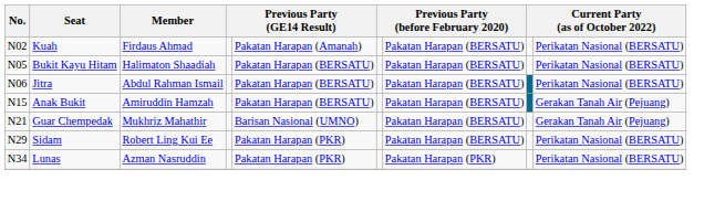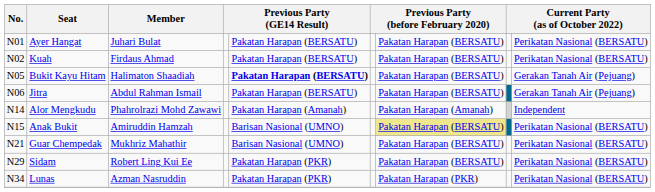+ row: N01 | Ayer Hangat | Juhari Bulat | Pakatan Harapan (BERSATU) | Pakatan Harapan (BERSATU) | Perikatan Nasional (BERSATU)
Kuah | column 5: Pakatan Harapan (Amanah) -> Pakatan Harapan (BERSATU)
Bukit Kayu Hitam | column 5: normal -> bold
Bukit Kayu Hitam | column 9: Perikatan Nasional (BERSATU) -> Gerakan Tanah Air (Pejuang)
Jitra | column 9: Perikatan Nasional (BERSATU) -> Gerakan Tanah Air (Pejuang)
+ row: N14 | Alor Mengkudu | Phahrolrazi Mohd Zawawi | Pakatan Harapan (Amanah) | Pakatan Harapan (Amanah) | Independent
Anak Bukit | column 5: Pakatan Harapan (BERSATU) -> Barisan Nasional (UMNO)
Anak Bukit | column 7: no background -> khaki background
Anak Bukit | column 9: Gerakan Tanah Air (Pejuang) -> Perikatan Nasional (BERSATU)
Guar Chempedak | column 9: Gerakan Tanah Air (Pejuang) -> Perikatan Nasional (BERSATU)
